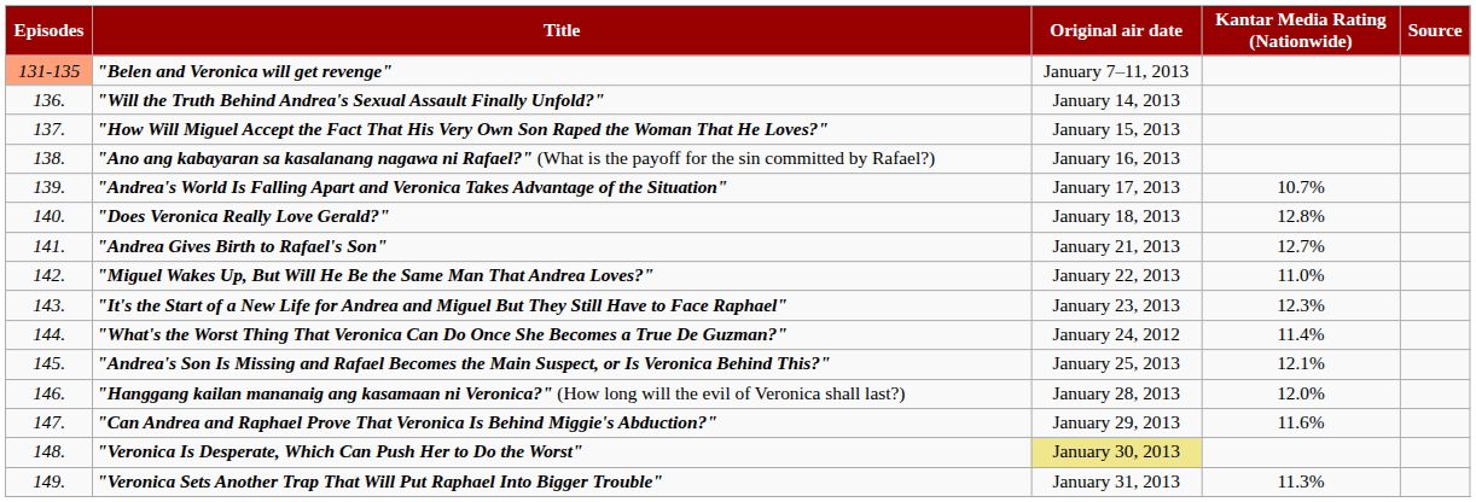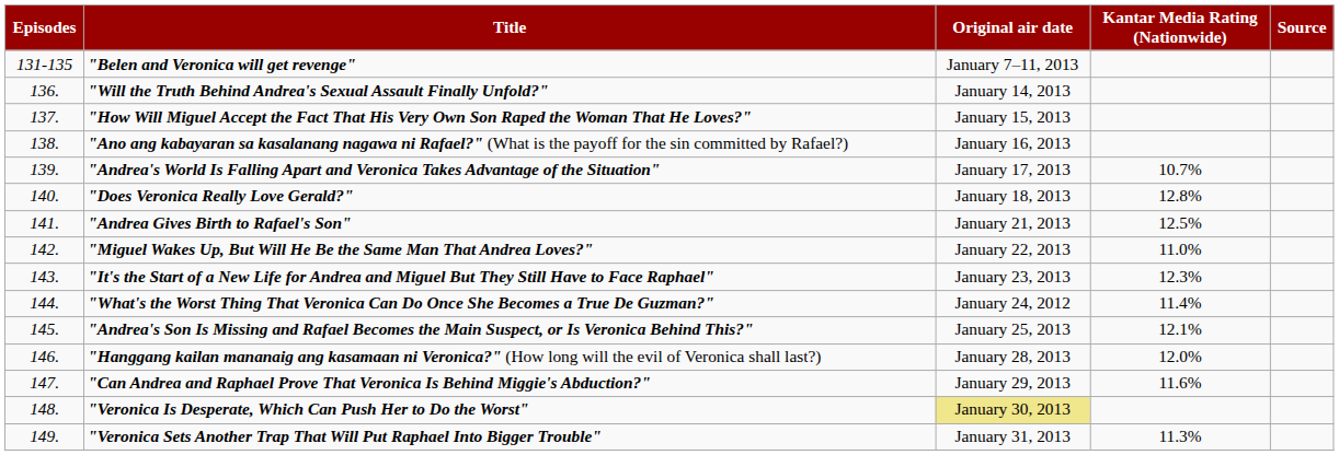"Belen and Veronica will get revenge" | Episodes: lightsalmon background -> no background
"Andrea Gives Birth to Rafael's Son" | Kantar Media Rating (Nationwide): 12.7% -> 12.5%
